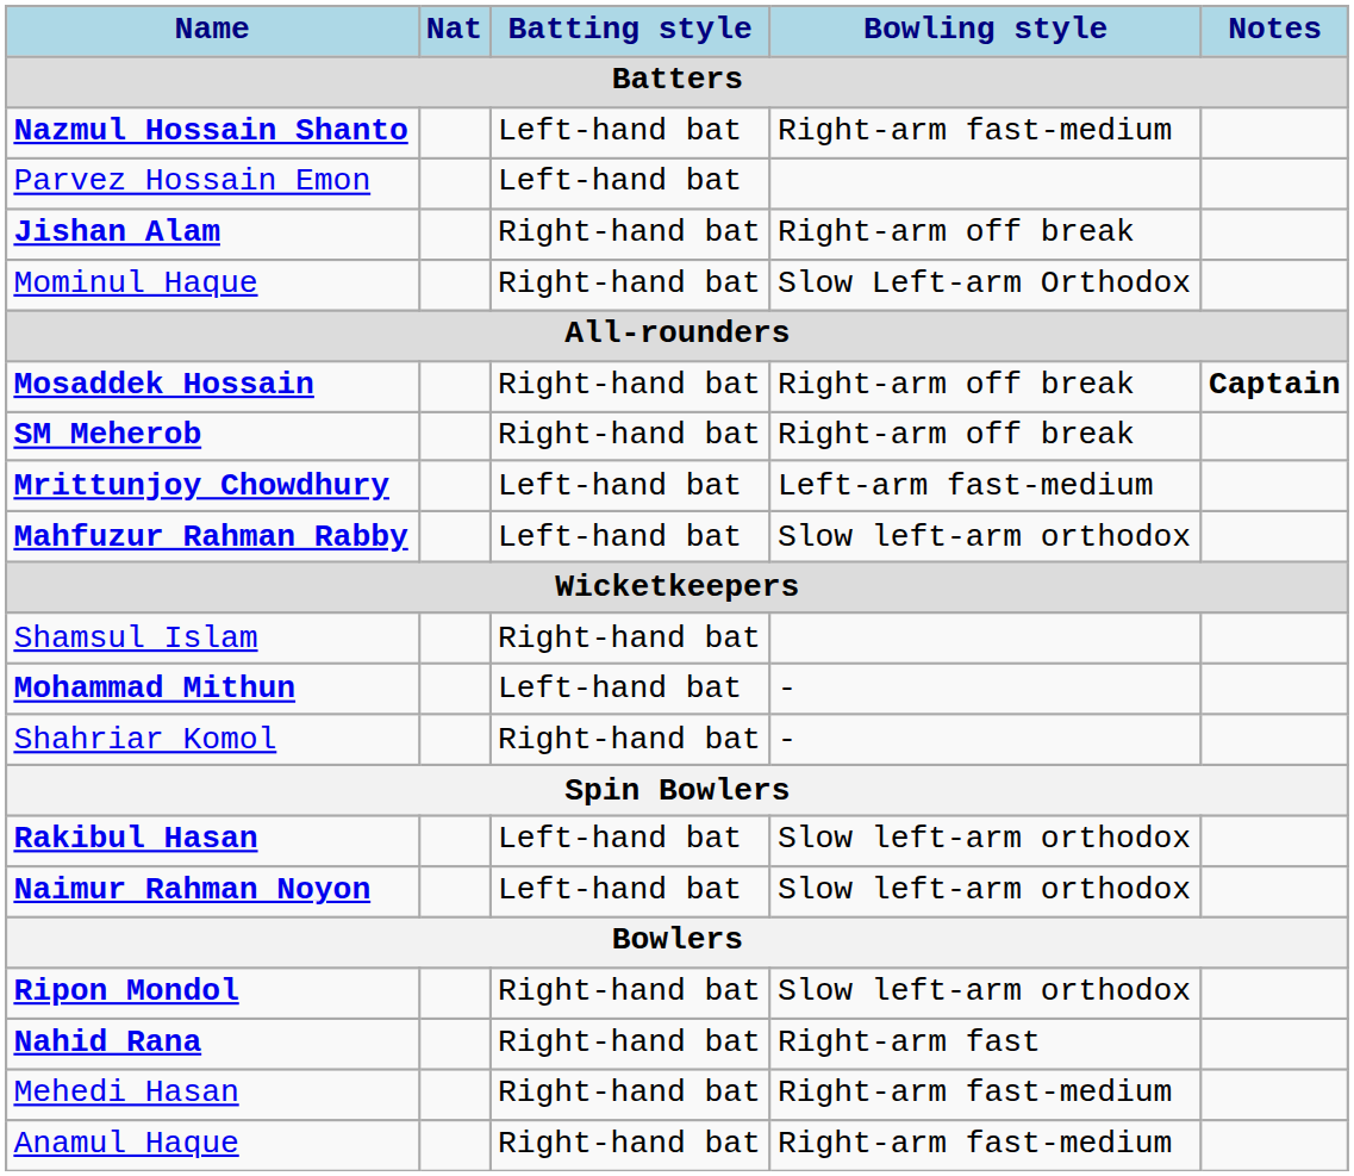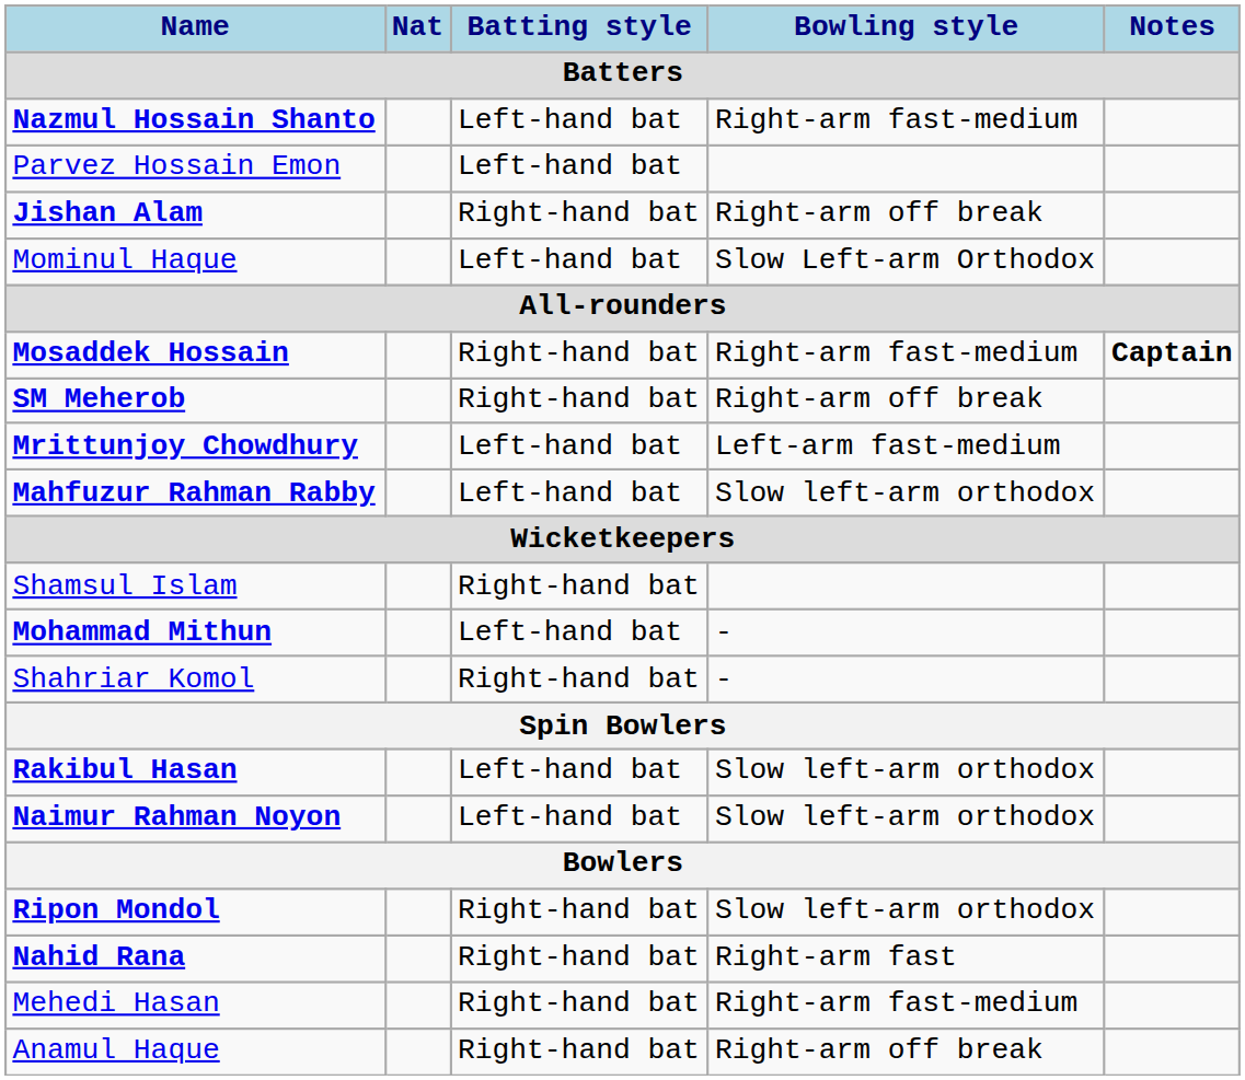Mominul Haque | Batting style: Right-hand bat -> Left-hand bat
Mosaddek Hossain | Bowling style: Right-arm off break -> Right-arm fast-medium
Anamul Haque | Bowling style: Right-arm fast-medium -> Right-arm off break
